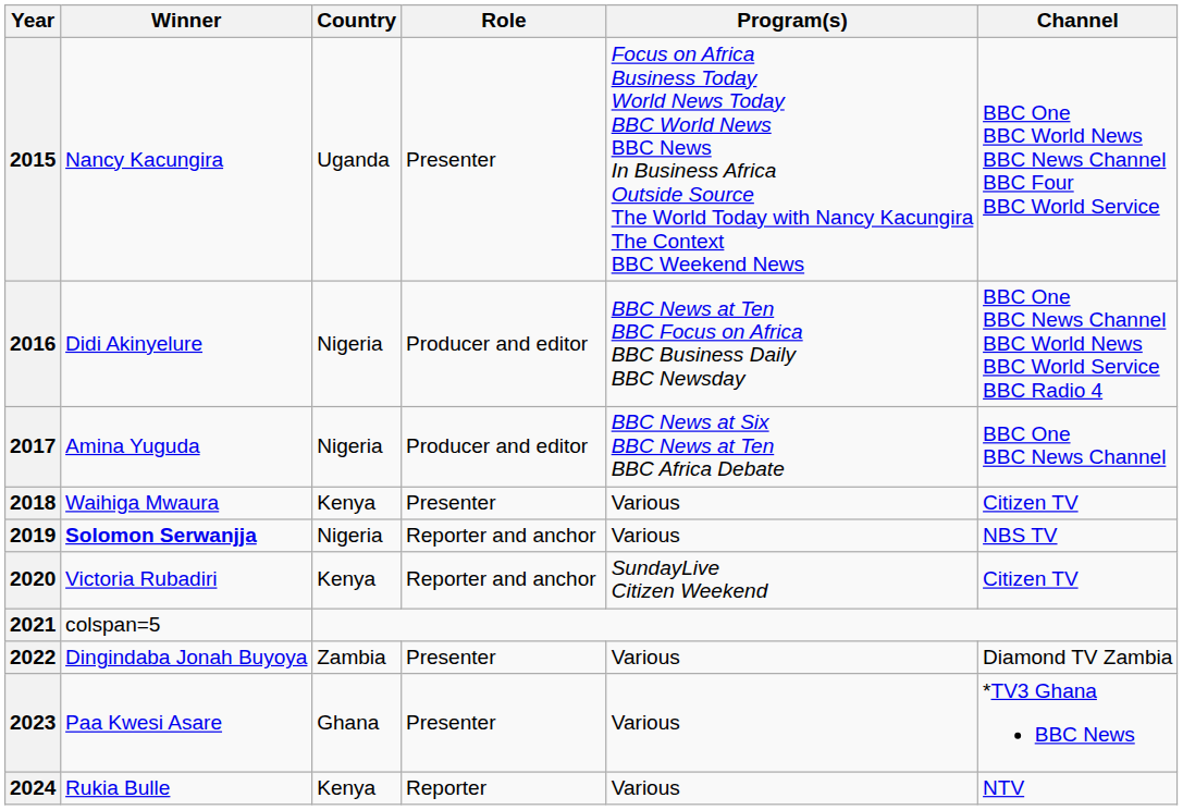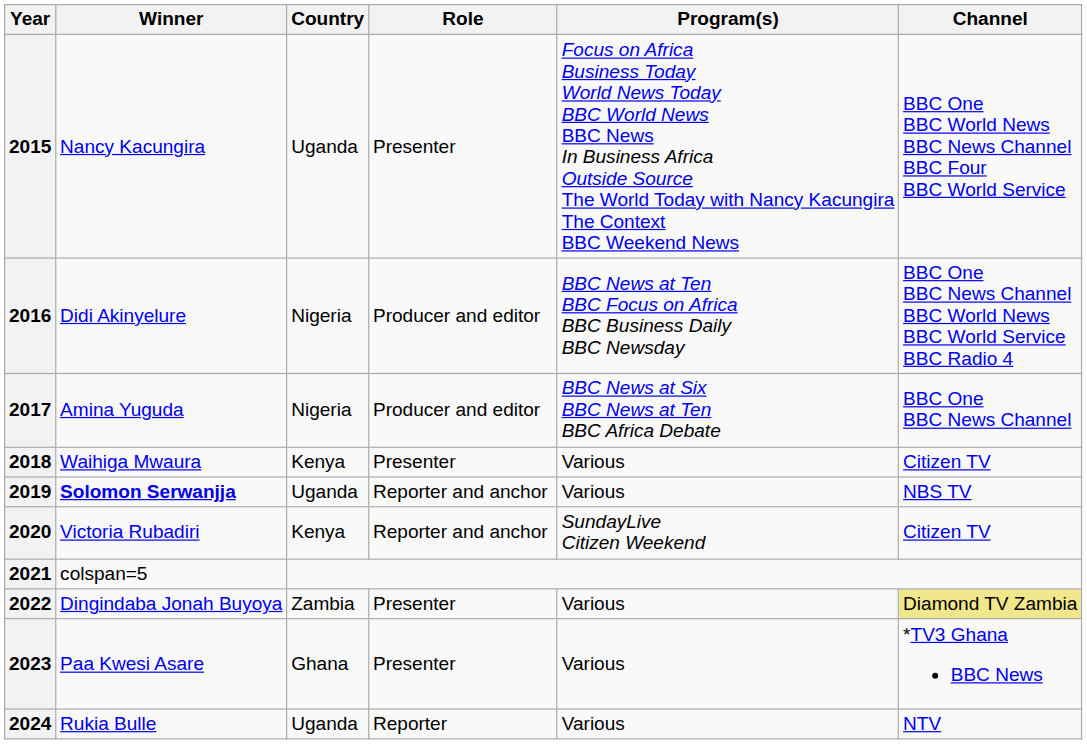2019 | Country: Nigeria -> Uganda
2022 | Channel: no background -> khaki background
2024 | Country: Kenya -> Uganda
